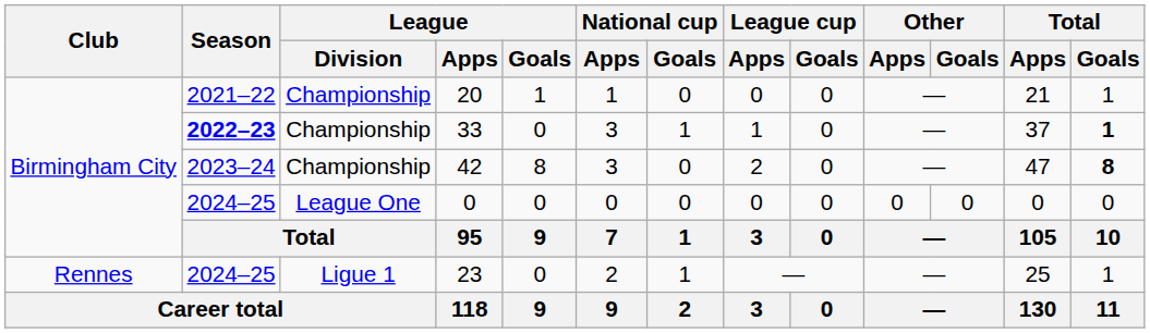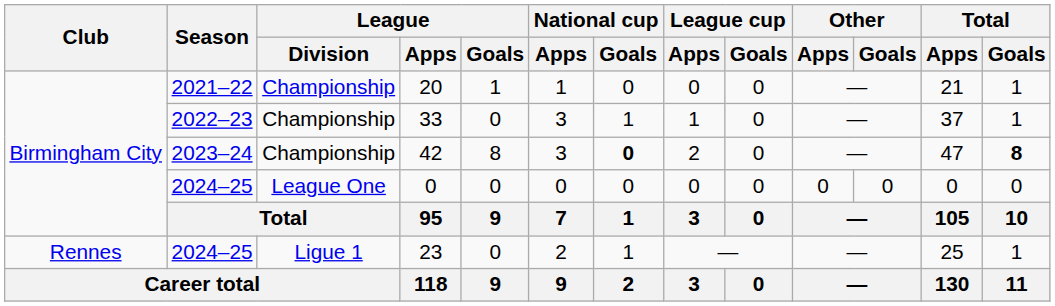33 | Season: bold -> normal
33 | Total / Goals: bold -> normal
42 | National cup / Goals: normal -> bold
